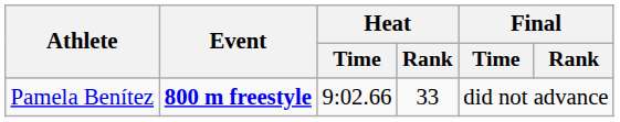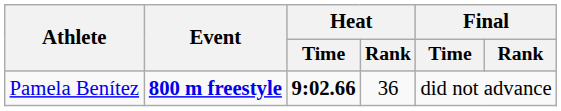Pamela Benítez | Heat / Time: normal -> bold
Pamela Benítez | Heat / Rank: 33 -> 36
